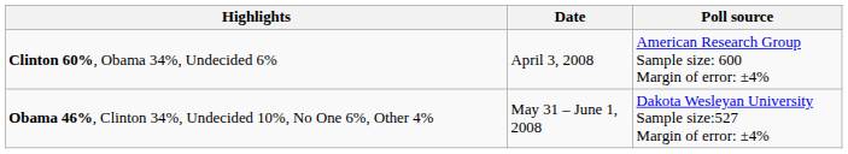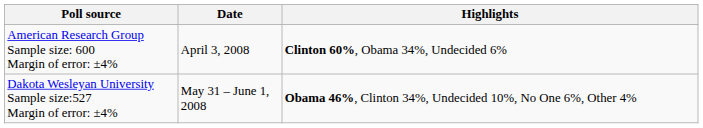columns swapped: Poll source <-> Highlights
